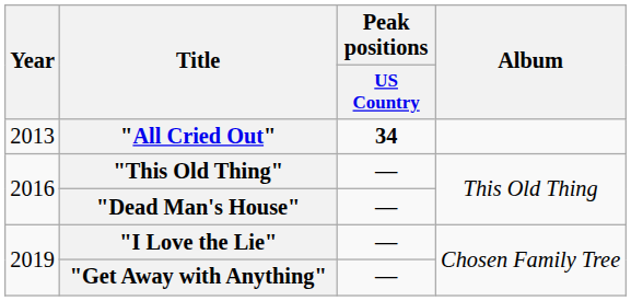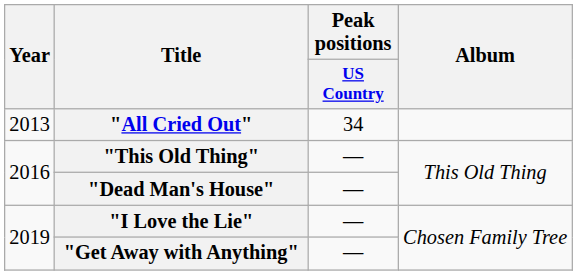"All Cried Out" | Peak positions / US Country: bold -> normal
